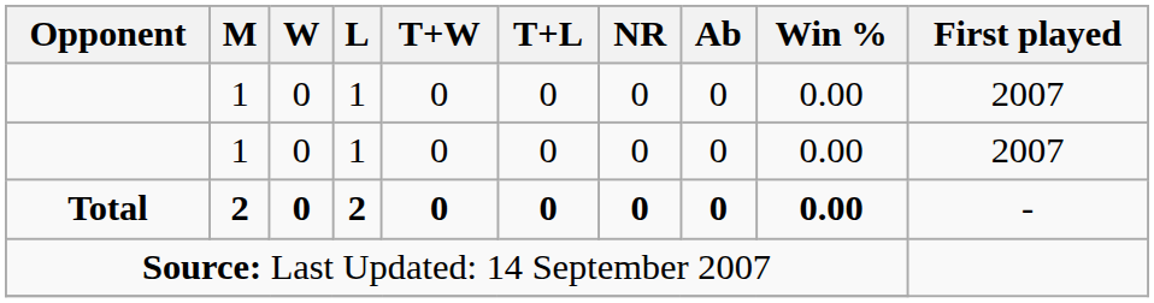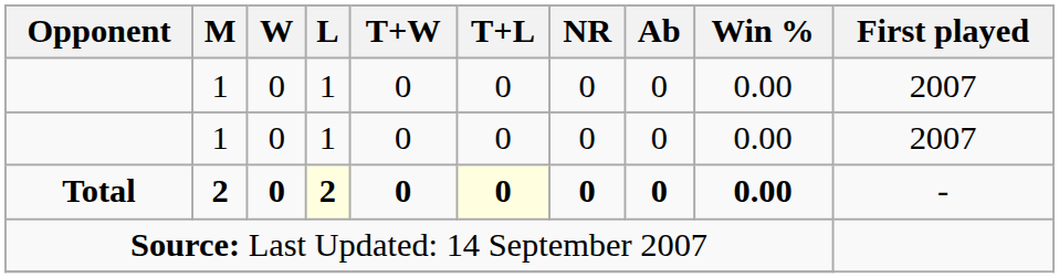Total | L: no background -> lightyellow background
Total | T+L: no background -> lightyellow background
